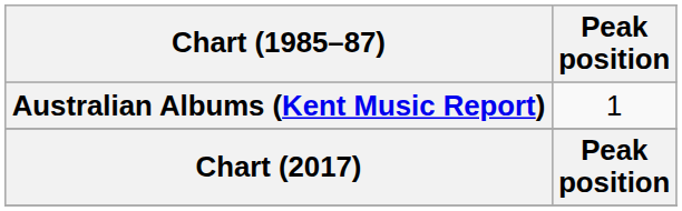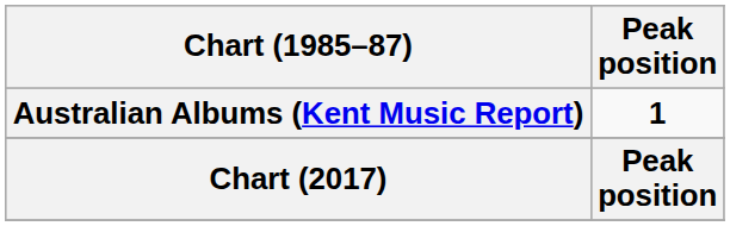Australian Albums (Kent Music Report) | Peak position: normal -> bold
